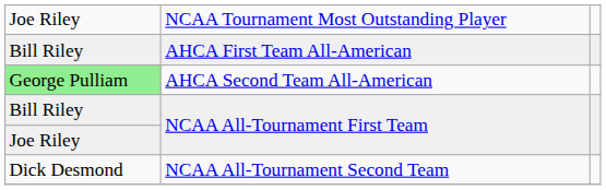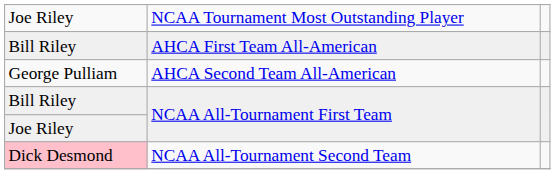row 3 | column 1: lightgreen background -> no background
row 6 | column 1: no background -> pink background
